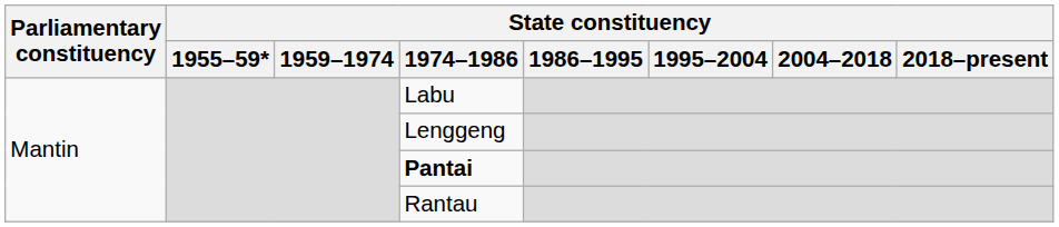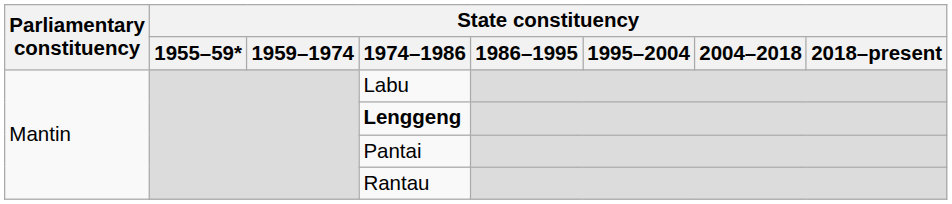Lenggeng | State constituency / 1974–1986: normal -> bold
Pantai | State constituency / 1974–1986: bold -> normal
